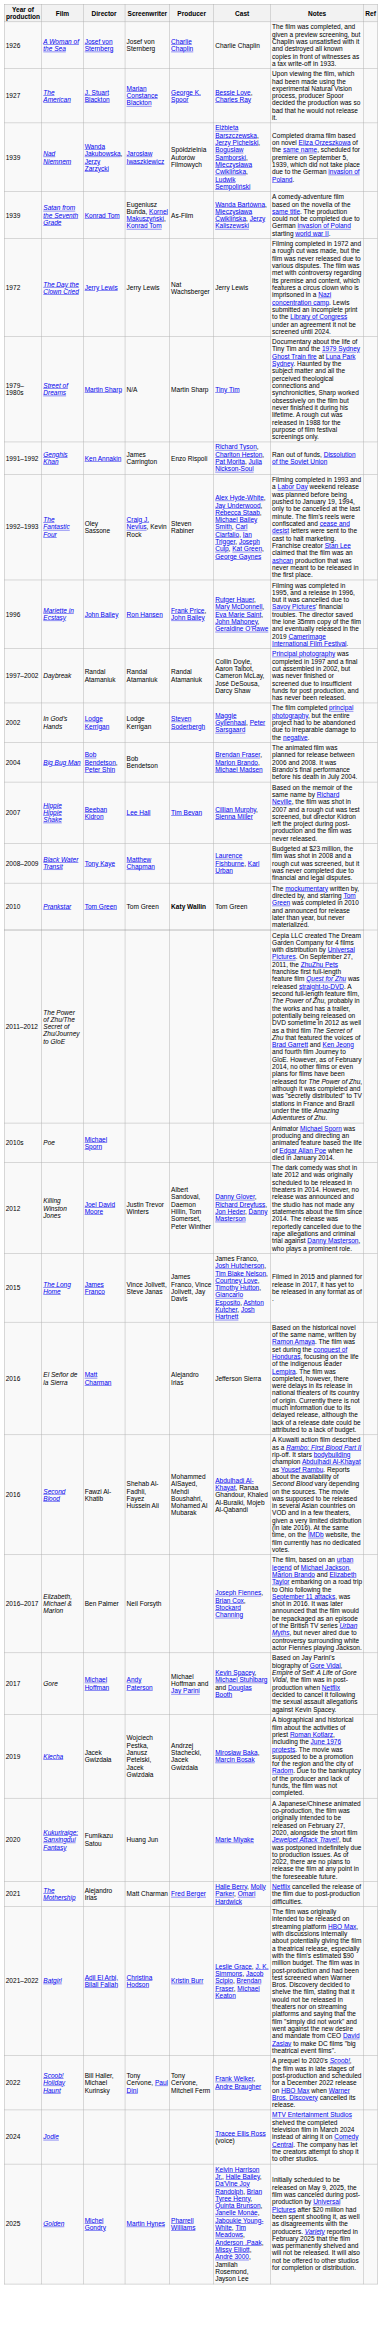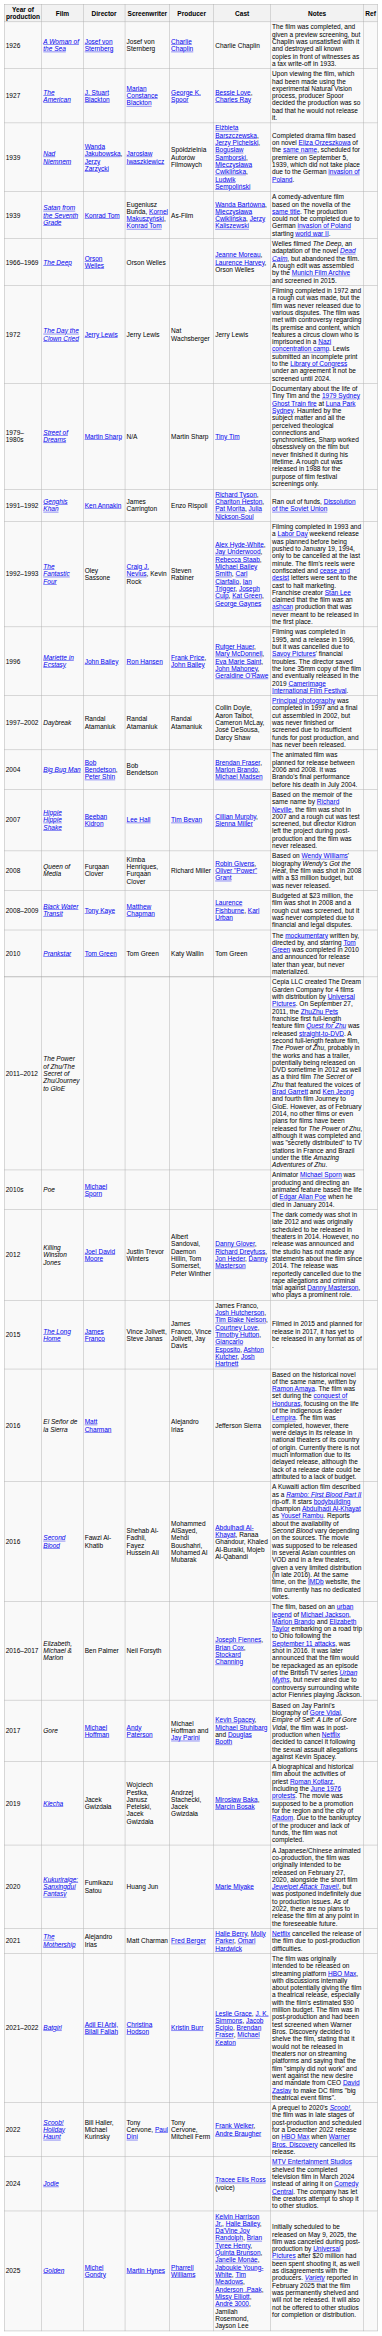+ row: 1966–1969 | The Deep | Orson Welles | Orson Welles | Jeanne Moreau, Laurence Harvey, Orson Welles | Welles filmed The Deep, an adaptation of the novel Dead Calm, but abandoned the film. A rough edit was assembled by the Munich Film Archive and screened in 2015.
- row: 2002 | In God's Hands | Lodge Kerrigan | Lodge Kerrigan | Steven Soderbergh | Maggie Gyllenhaal, Peter Sarsgaard | The film completed principal photography, but the entire project had to be abandoned due to irreparable damage to the negative.
+ row: 2008 | Queen of Media | Furqaan Clover | Kimba Henriques, Furqaan Clover | Richard Miller | Robin Givens, Oliver "Power" Grant | Based on Wendy Williams' biography Wendy's Got the Heat, the film was shot in 2008 with a $3 million budget, but was never released.
Prankstar | Producer: bold -> normal
